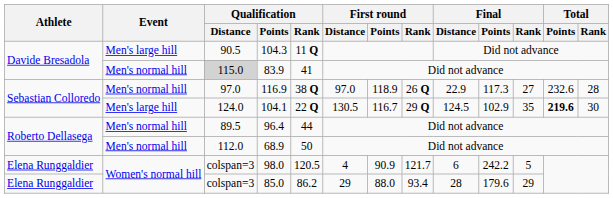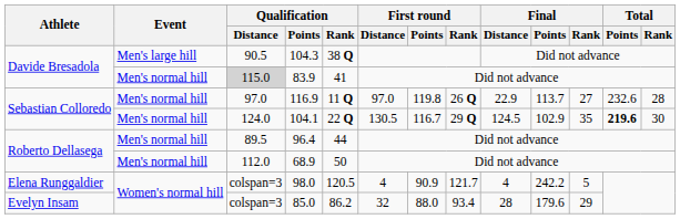104.3 | Qualification / Rank: 11 Q -> 38 Q
116.9 | Qualification / Rank: 38 Q -> 11 Q
116.9 | First round / Points: 118.9 -> 119.8
116.9 | Final / Points: 117.3 -> 113.7
104.1 | Event: Men's large hill -> Men's normal hill
98.0 | Final / Distance: 6 -> 4
85.0 | Athlete: Elena Runggaldier -> Evelyn Insam
85.0 | First round / Distance: 29 -> 32
